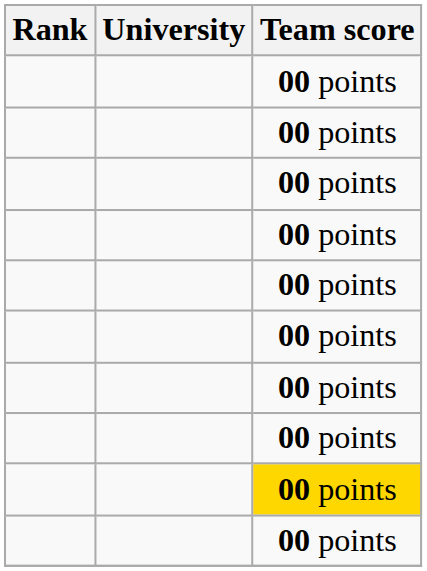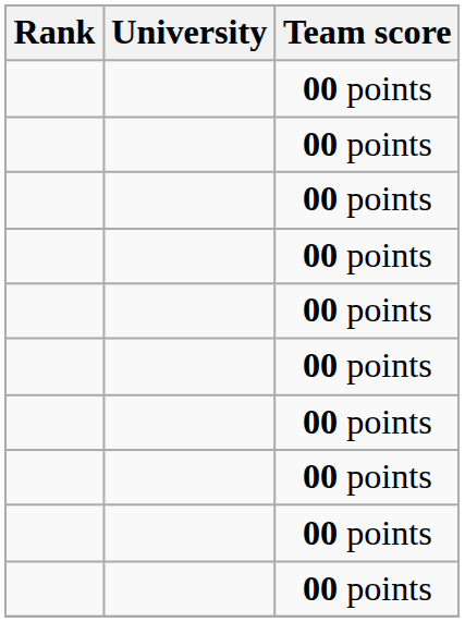row 10 | Team score: gold background -> no background
